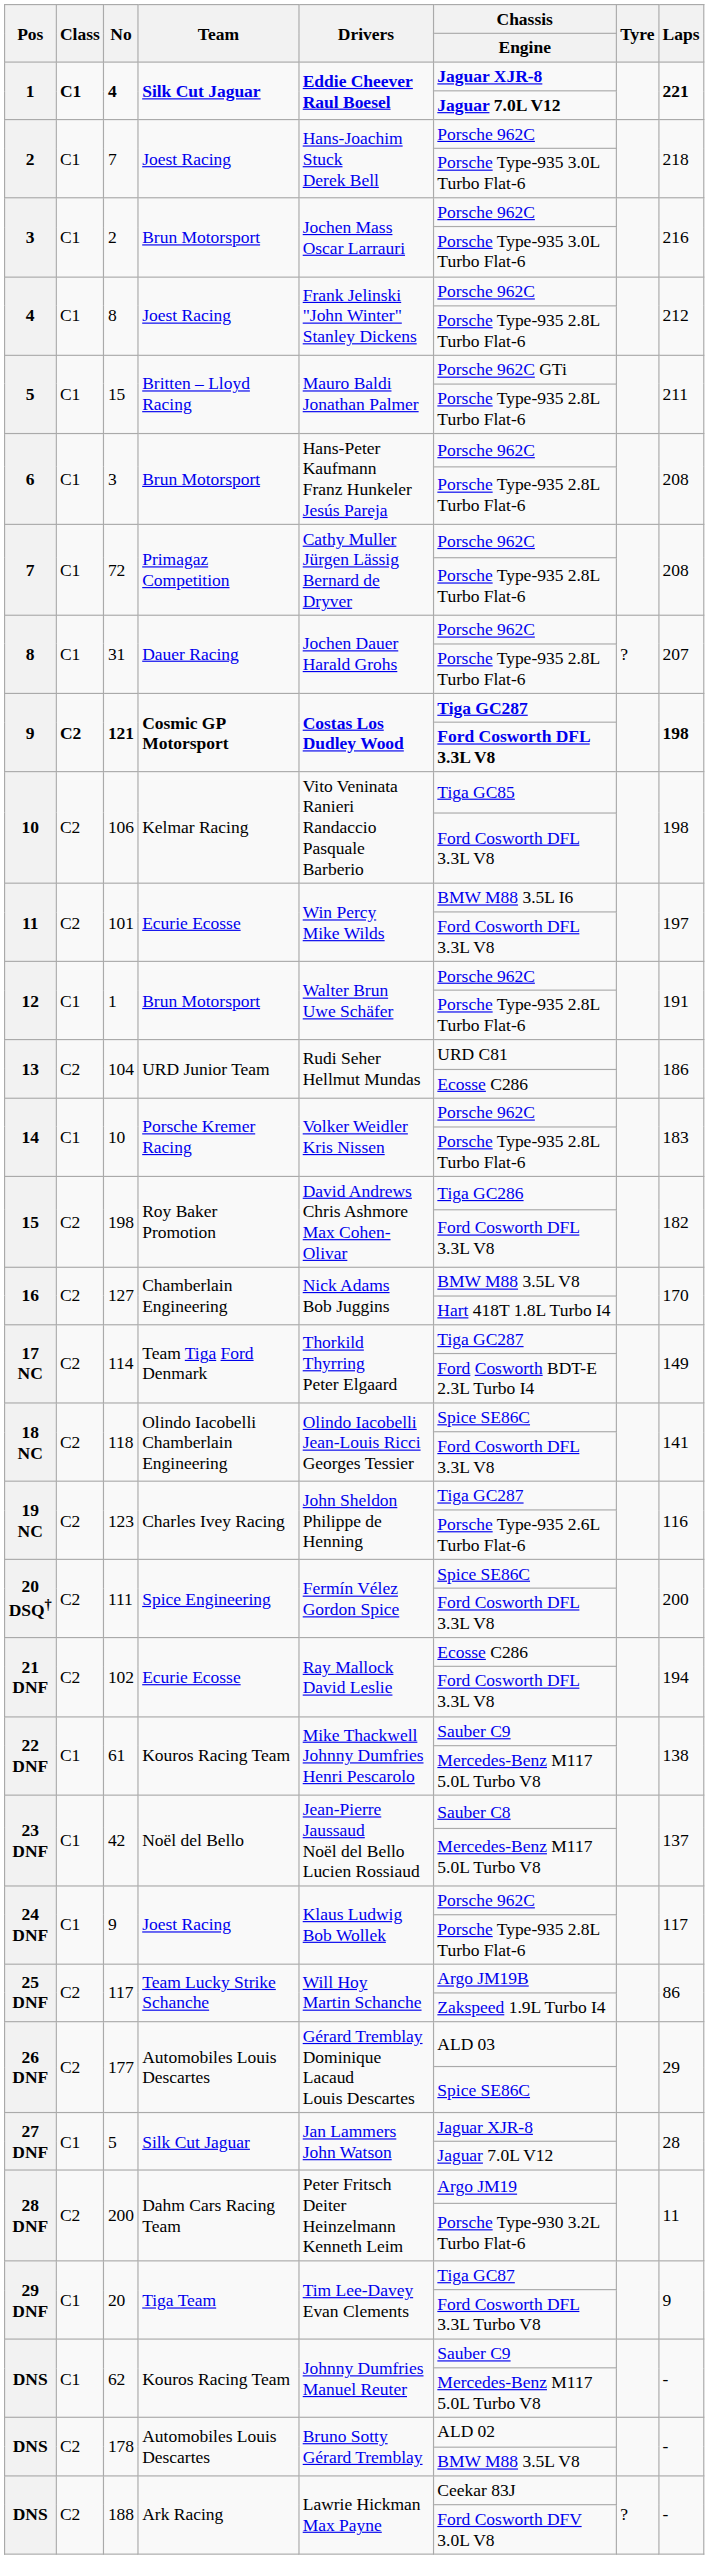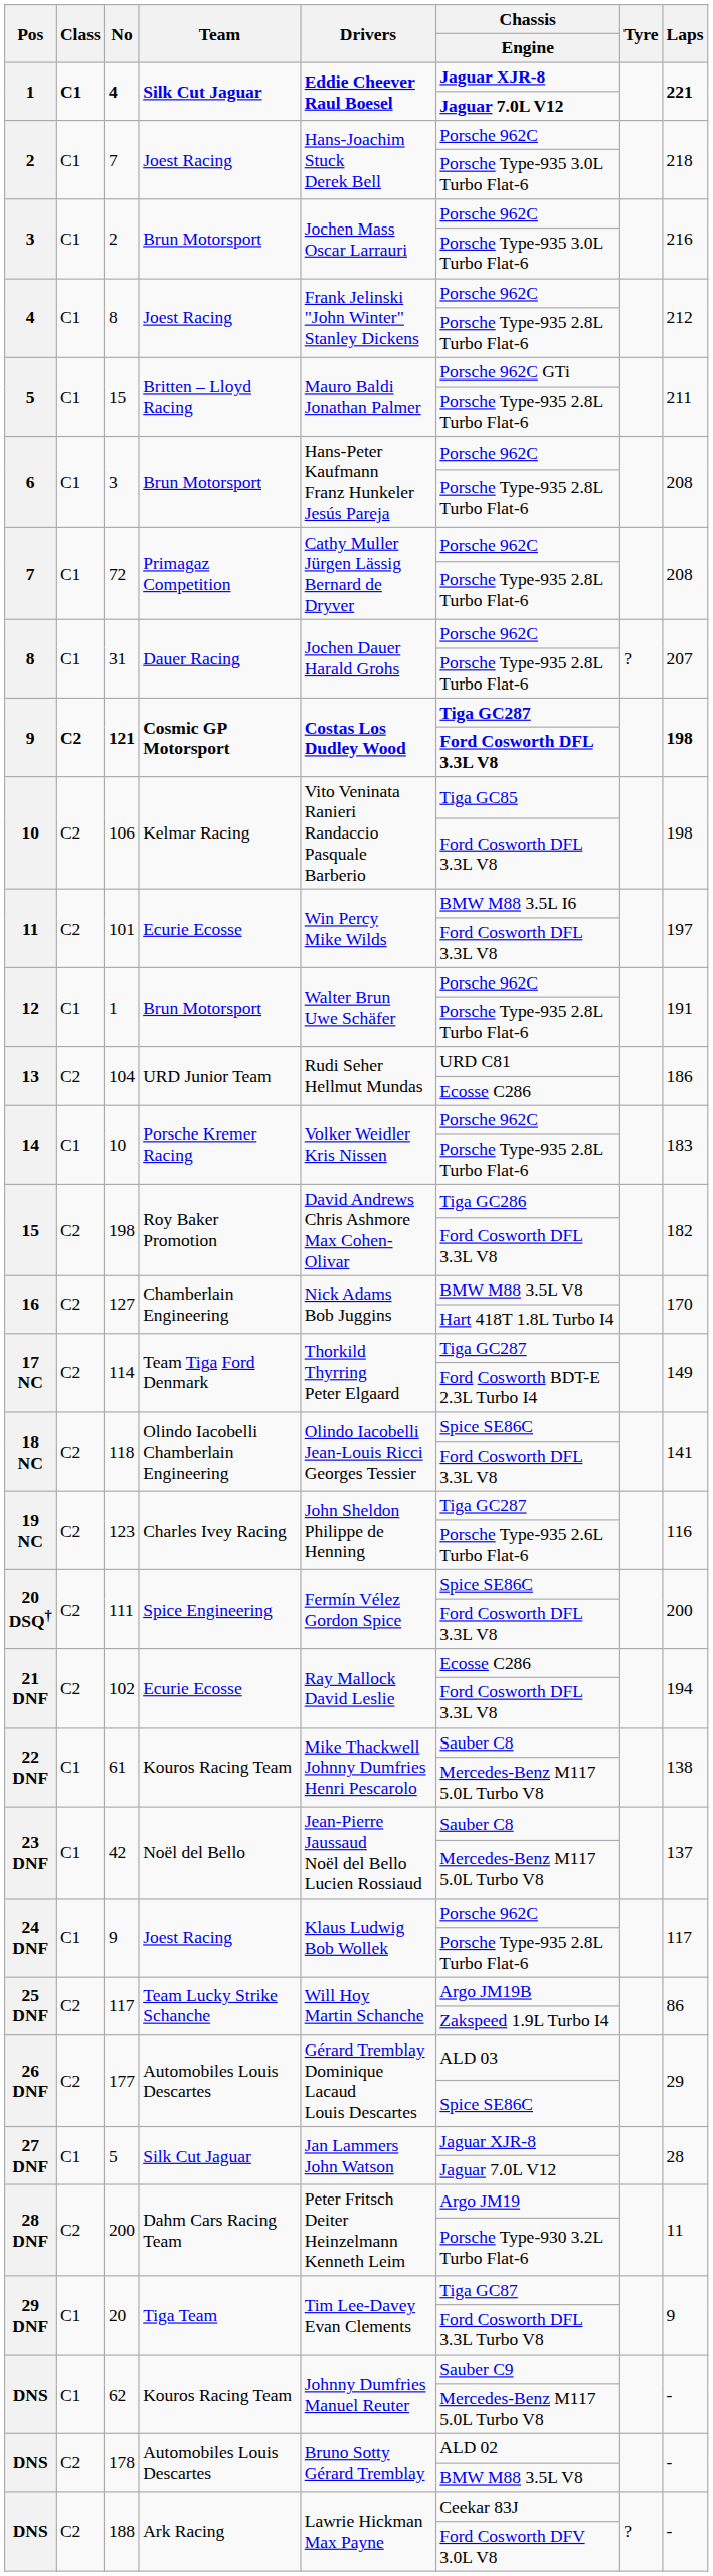row 45 | Chassis / Engine: Sauber C9 -> Sauber C8
